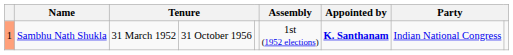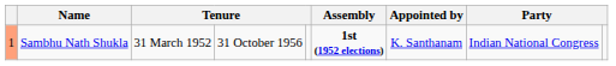Sambhu Nath Shukla | Assembly: normal -> bold
Sambhu Nath Shukla | Appointed by: bold -> normal
